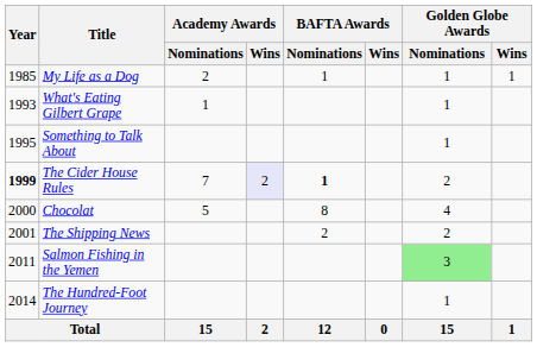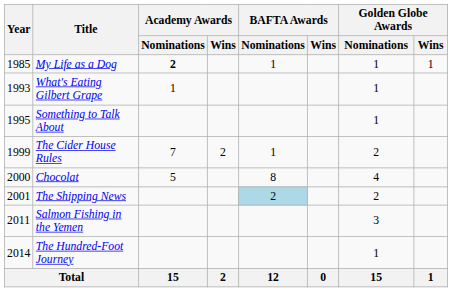My Life as a Dog | Academy Awards / Nominations: normal -> bold
The Cider House Rules | Year: bold -> normal
The Cider House Rules | Academy Awards / Wins: lavender background -> no background
The Cider House Rules | BAFTA Awards / Nominations: bold -> normal
The Shipping News | BAFTA Awards / Nominations: no background -> lightblue background
Salmon Fishing in the Yemen | Golden Globe Awards / Nominations: lightgreen background -> no background
